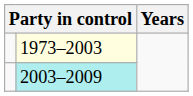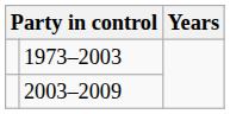1973–2003 | column 2: lightyellow background -> no background
2003–2009 | column 2: paleturquoise background -> no background
